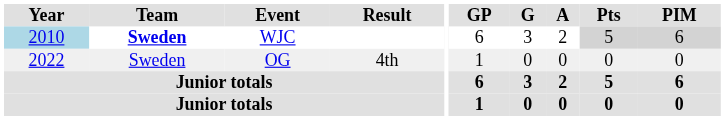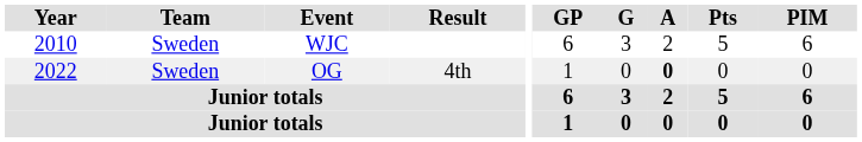WJC | Year: lightblue background -> no background
WJC | Team: bold -> normal
WJC | Pts: lightgrey background -> no background
WJC | PIM: lightgrey background -> no background
OG | A: normal -> bold
